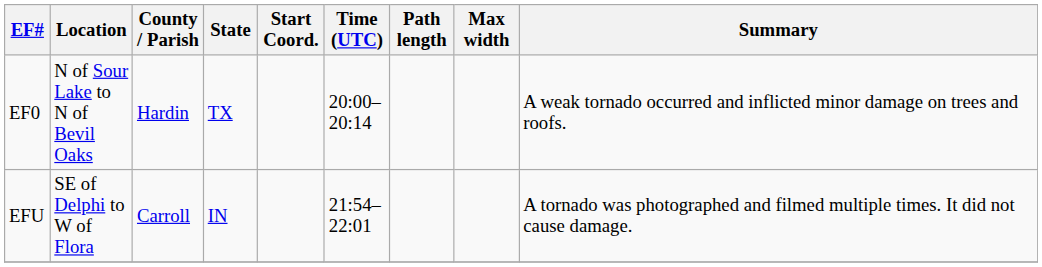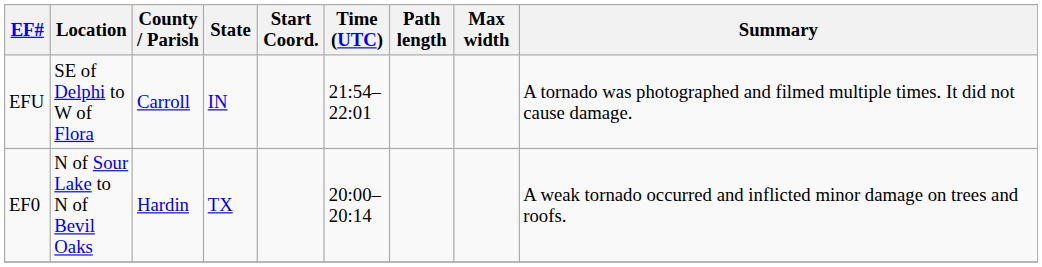rows swapped: EF0 <-> EFU
